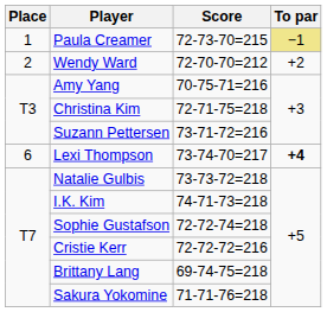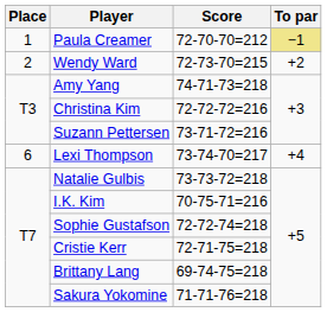Paula Creamer | Score: 72-73-70=215 -> 72-70-70=212
Wendy Ward | Score: 72-70-70=212 -> 72-73-70=215
Amy Yang | Score: 70-75-71=216 -> 74-71-73=218
Christina Kim | Score: 72-71-75=218 -> 72-72-72=216
Lexi Thompson | To par: bold -> normal
I.K. Kim | Score: 74-71-73=218 -> 70-75-71=216
Cristie Kerr | Score: 72-72-72=216 -> 72-71-75=218
